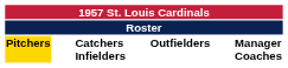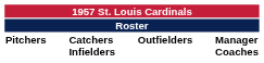Pitchers | column 1: gold background -> no background
